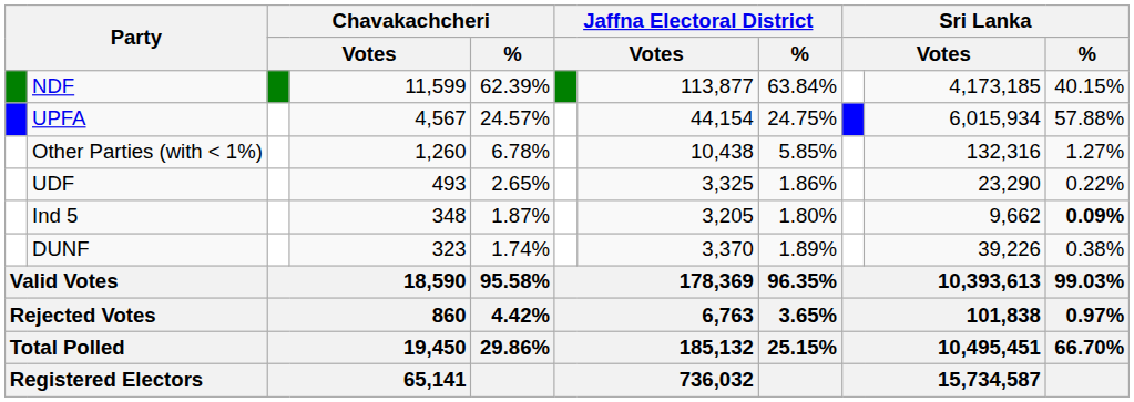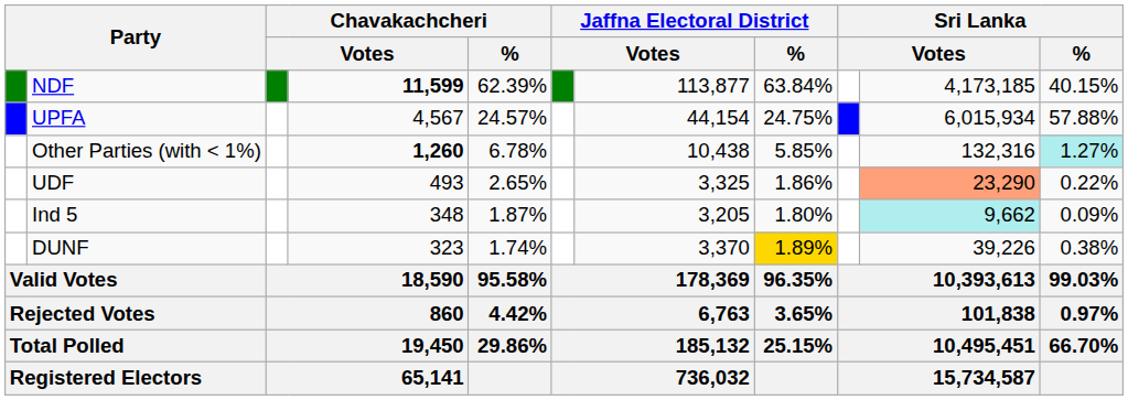NDF | column 4: normal -> bold
Other Parties (with < 1%) | column 4: normal -> bold
Other Parties (with < 1%) | Sri Lanka / %: no background -> paleturquoise background
UDF | column 10: no background -> lightsalmon background
Ind 5 | column 10: no background -> paleturquoise background
Ind 5 | Sri Lanka / %: bold -> normal
DUNF | Jaffna Electoral District / %: no background -> gold background
